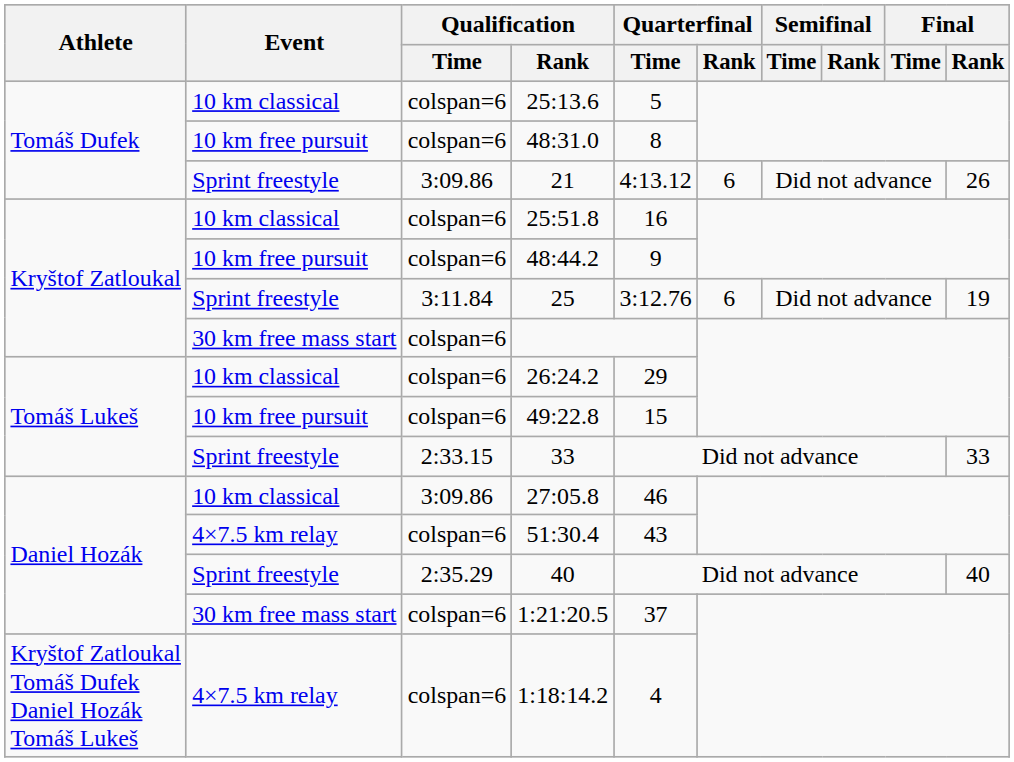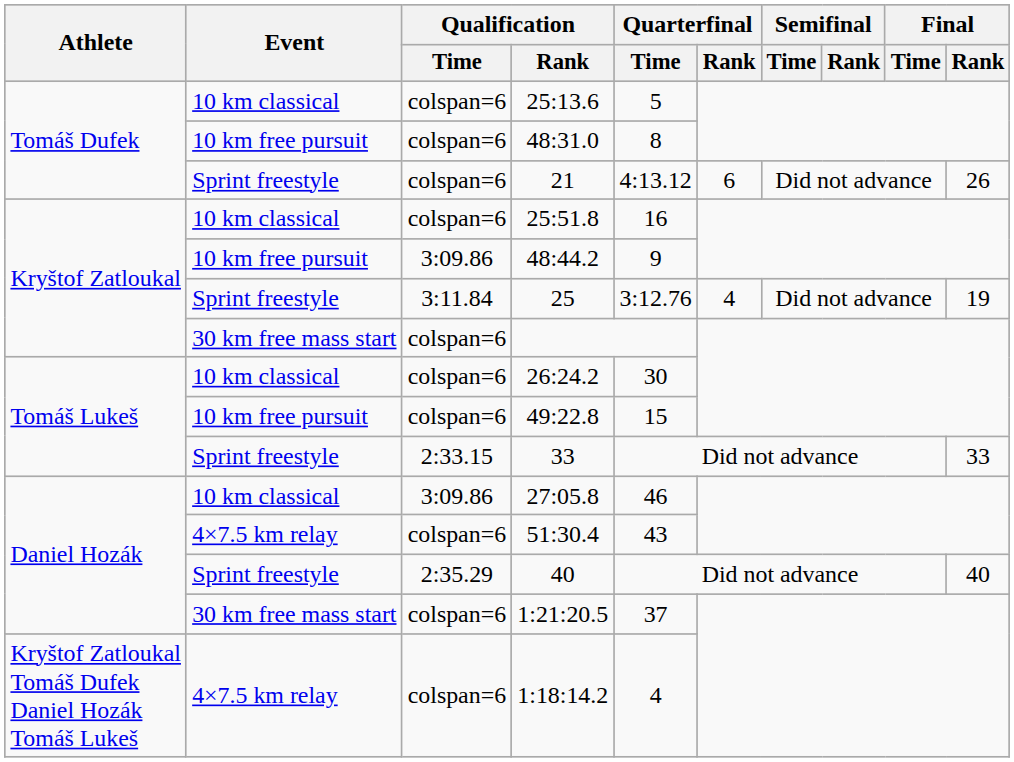21 | Qualification / Time: 3:09.86 -> colspan=6
48:44.2 | Qualification / Time: colspan=6 -> 3:09.86
25 | Quarterfinal / Rank: 6 -> 4
26:24.2 | Quarterfinal / Time: 29 -> 30
